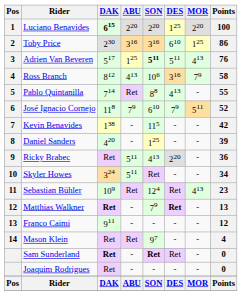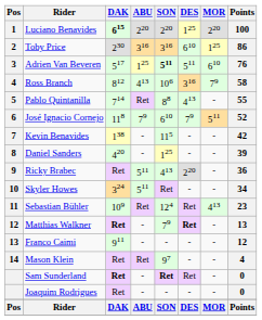Adrien Van Beveren | MOR: 413 -> 610
